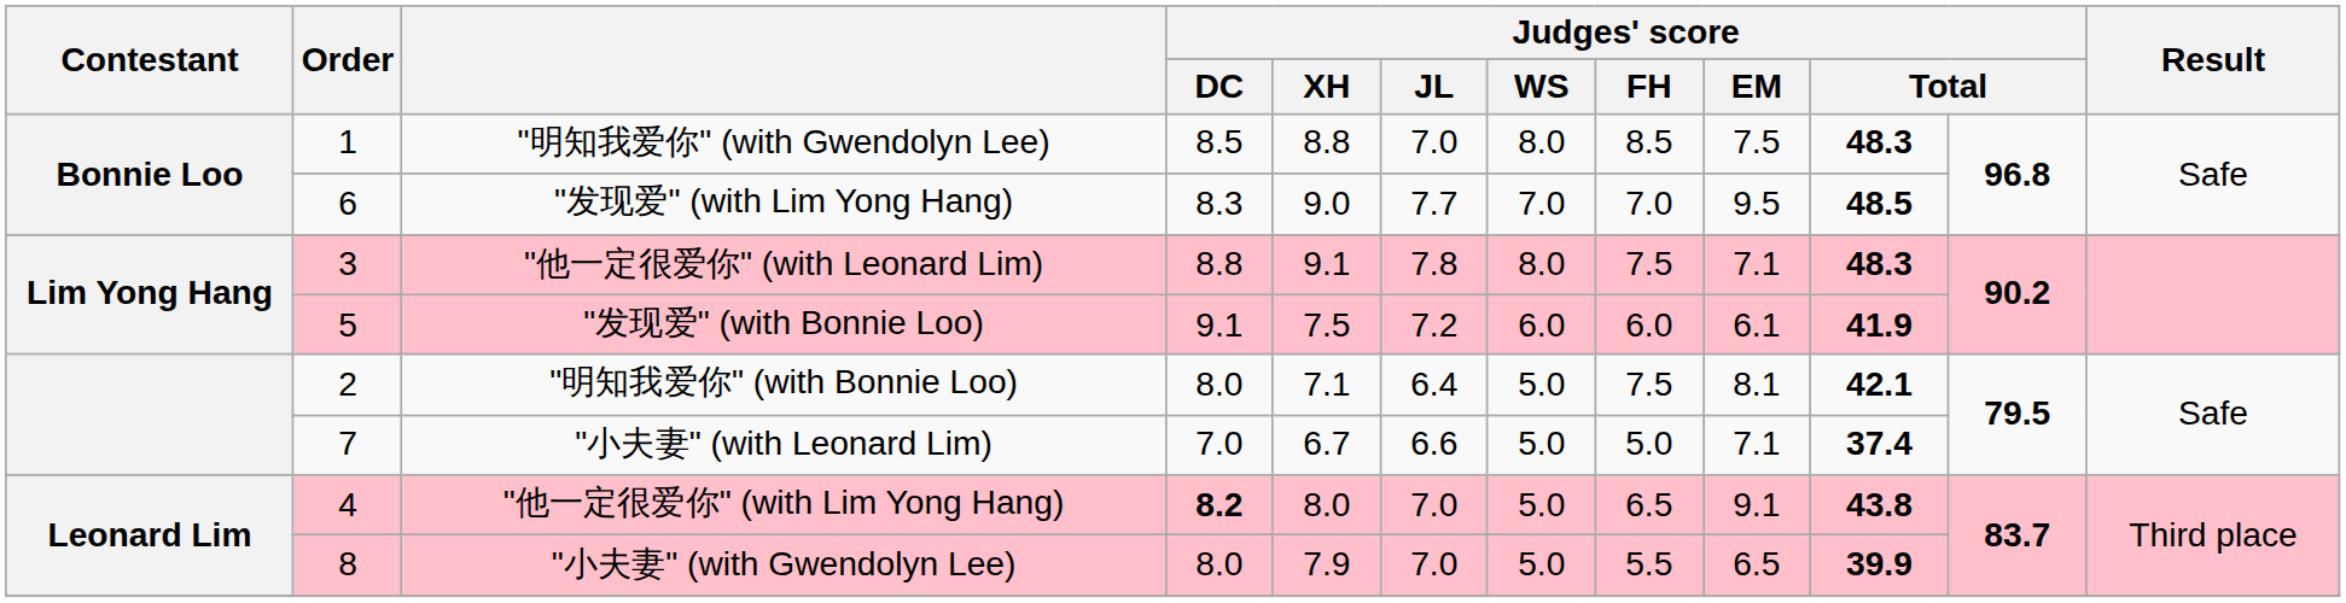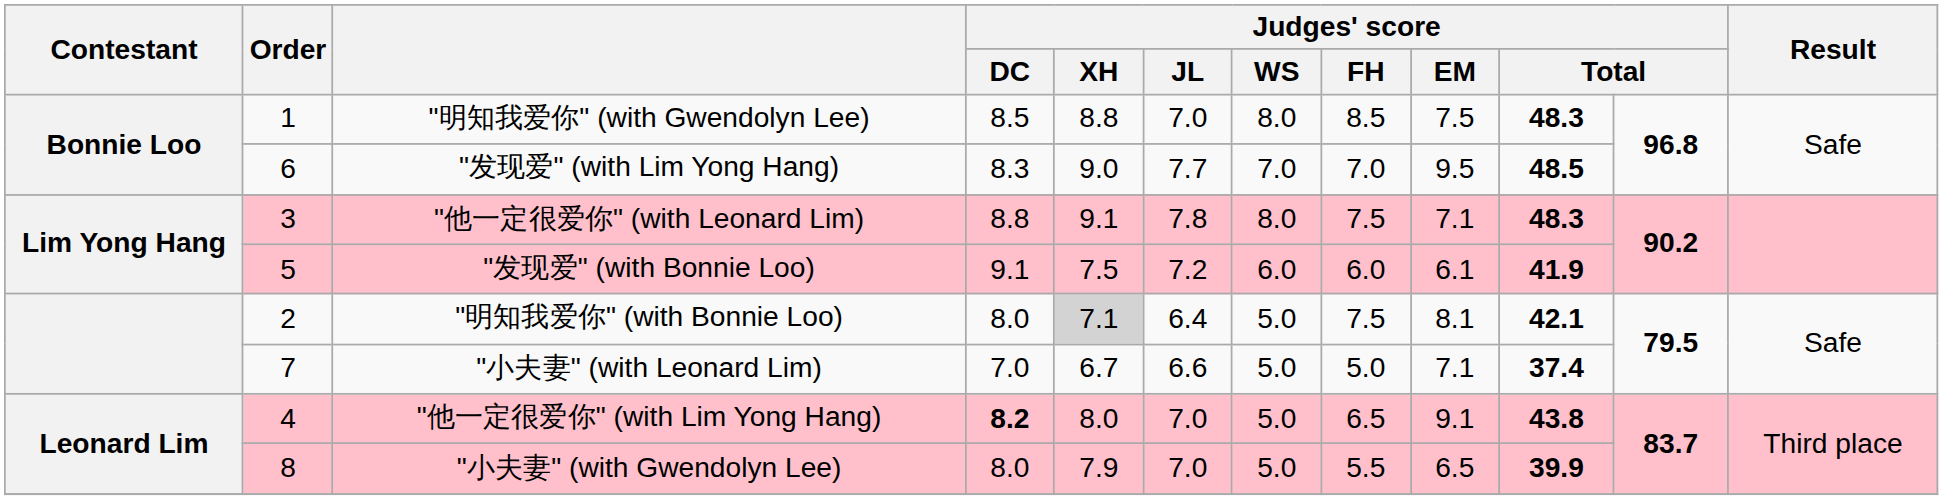"明知我爱你" (with Bonnie Loo) | Judges' score / XH: no background -> lightgrey background
